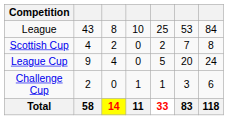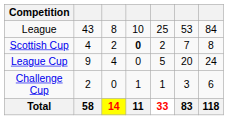Scottish Cup | column 4: normal -> bold
